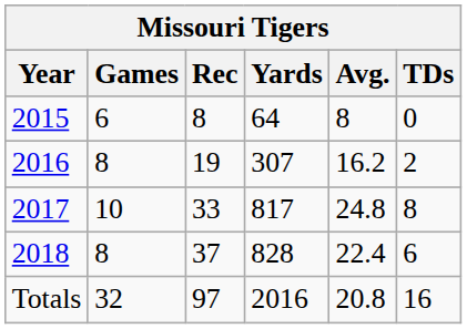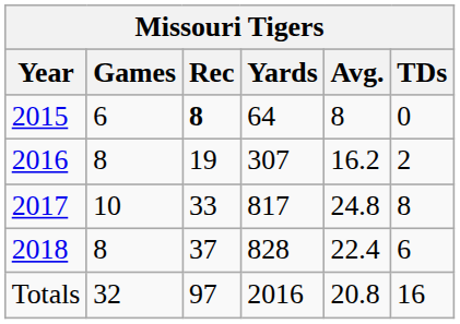2015 | Rec: normal -> bold
